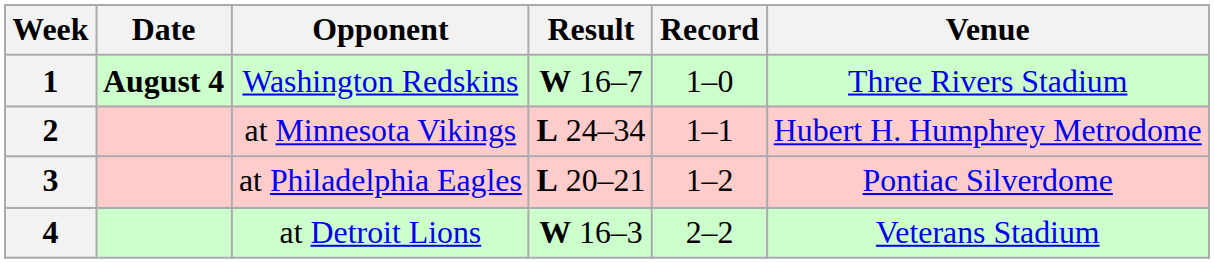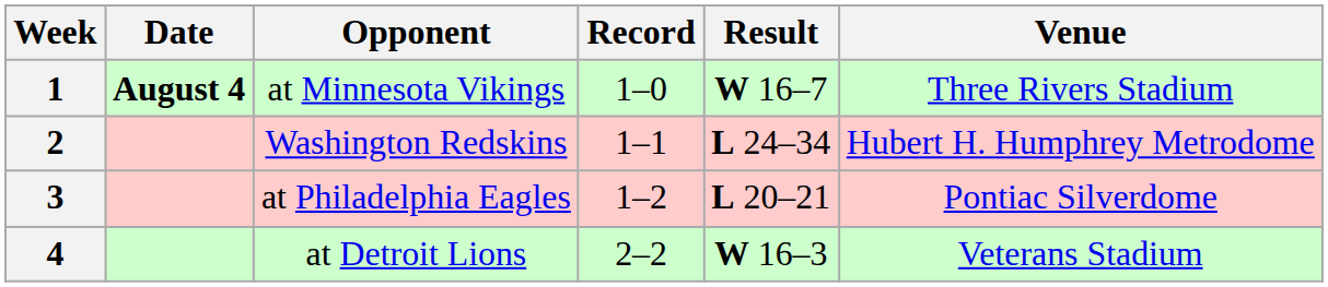columns swapped: Result <-> Record
1 | Opponent: Washington Redskins -> at Minnesota Vikings
2 | Opponent: at Minnesota Vikings -> Washington Redskins
